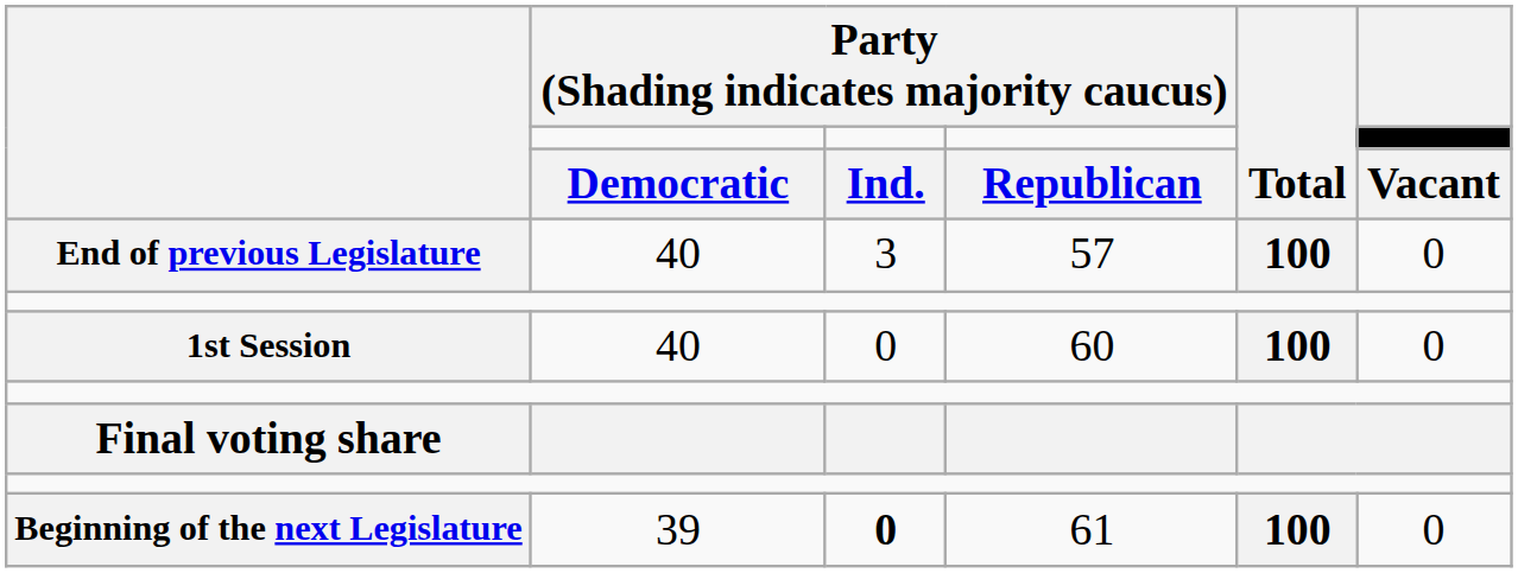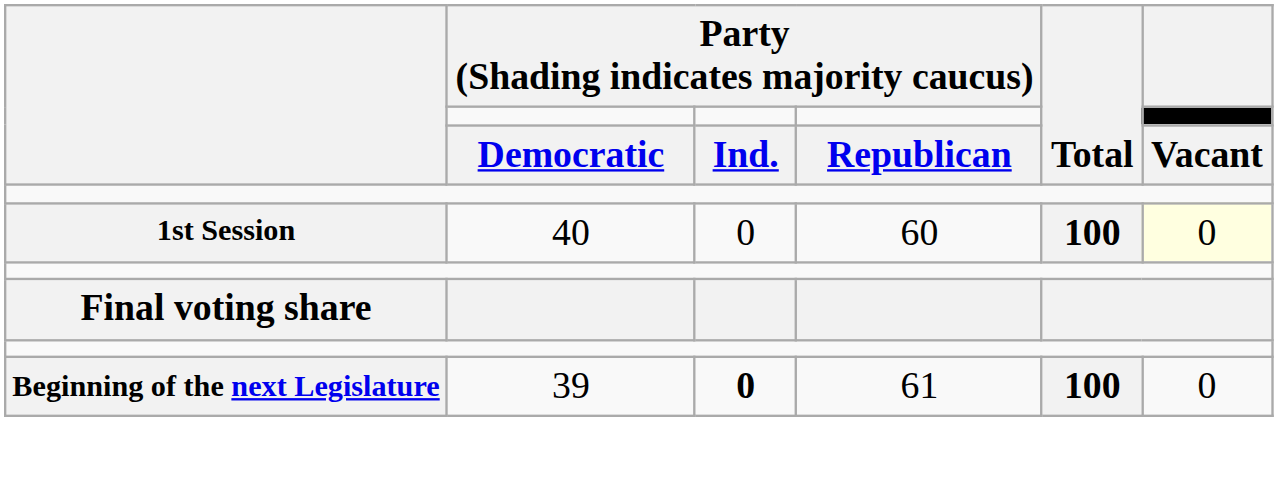- row: End of previous Legislature | 40 | 3 | 57 | 100 | 0
1st Session | column 6: no background -> lightyellow background
